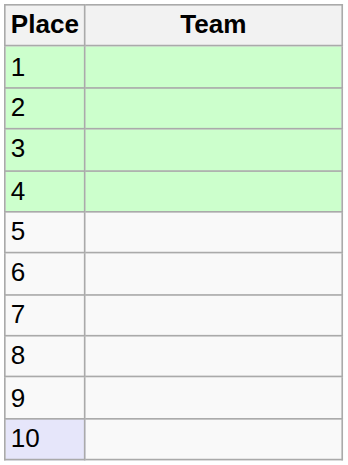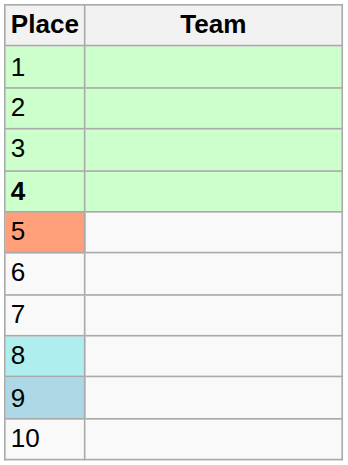4 | Place: normal -> bold
5 | Place: no background -> lightsalmon background
8 | Place: no background -> paleturquoise background
9 | Place: no background -> lightblue background
10 | Place: lavender background -> no background
